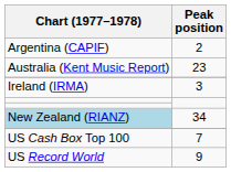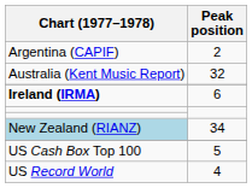row 3 | Peak position: 23 -> 32
row 4 | Chart (1977–1978): normal -> bold
row 4 | Peak position: 3 -> 6
row 8 | Peak position: 7 -> 5
row 9 | Peak position: 9 -> 4
